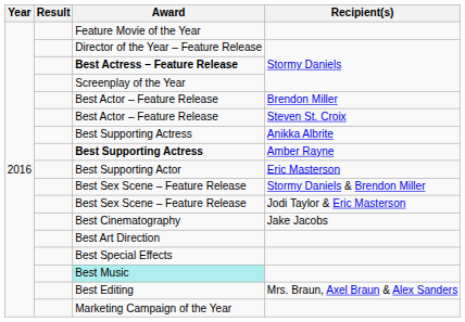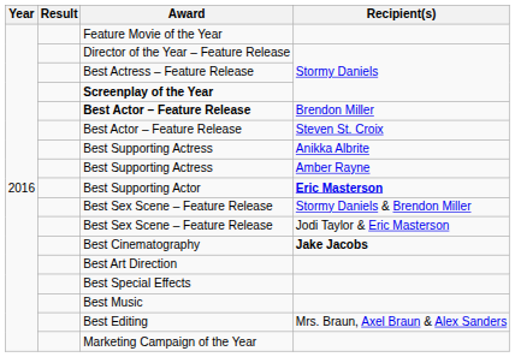Best Actress – Feature Release | Award: bold -> normal
Screenplay of the Year | Award: normal -> bold
Best Actor – Feature Release / Brendon Miller | Award: normal -> bold
Best Supporting Actress / Amber Rayne | Award: bold -> normal
Best Supporting Actor | Recipient(s): normal -> bold
Best Cinematography | Recipient(s): normal -> bold
Best Music | Award: paleturquoise background -> no background
